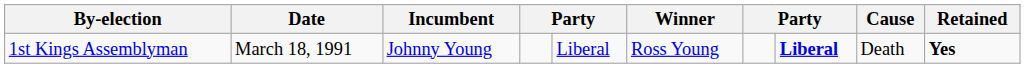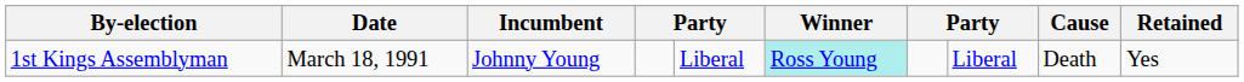1st Kings Assemblyman | Winner: no background -> paleturquoise background
1st Kings Assemblyman | column 8: bold -> normal
1st Kings Assemblyman | Retained: bold -> normal
